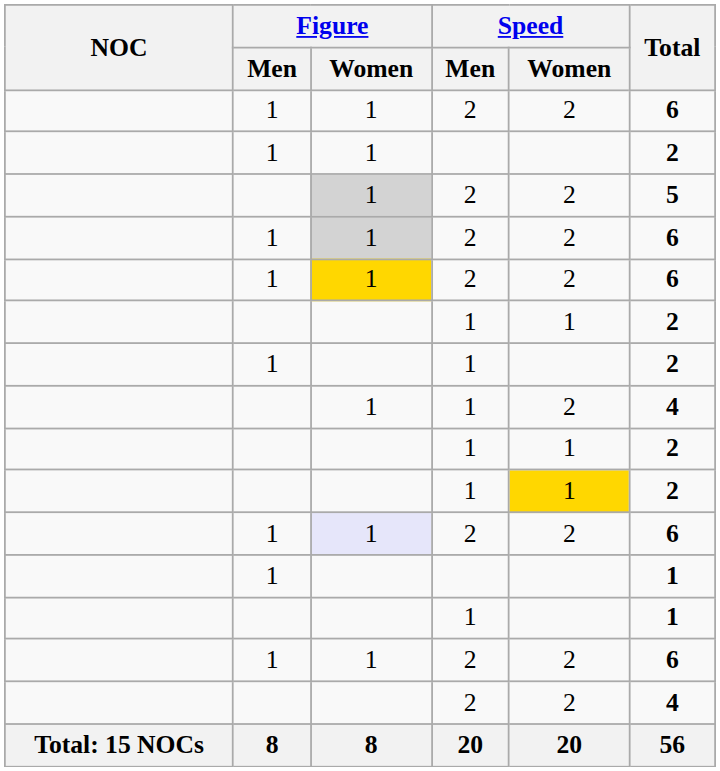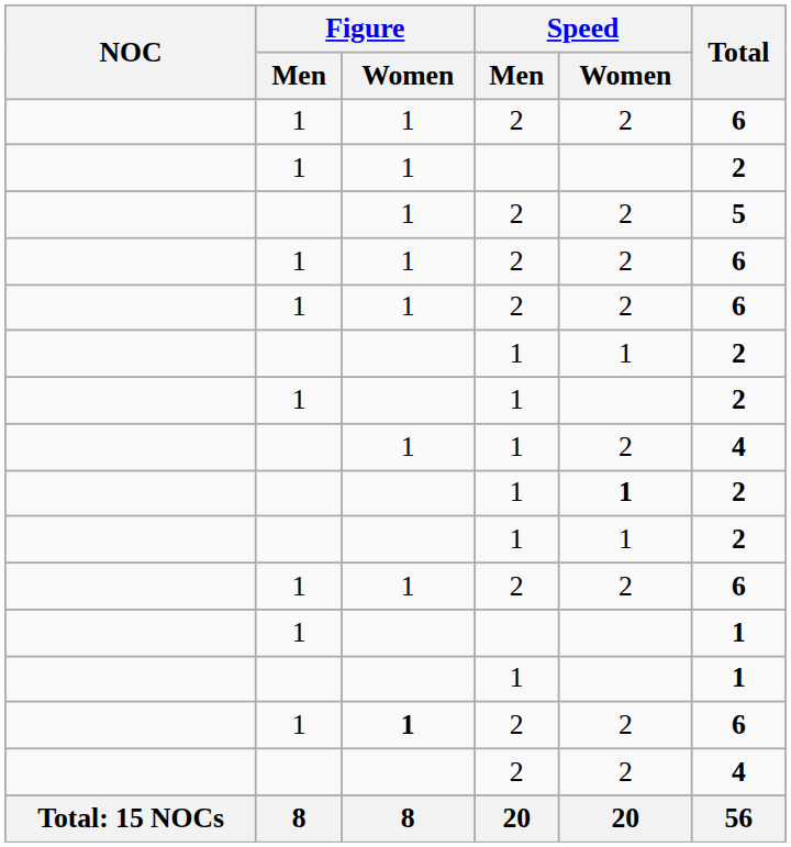row 5 | Figure / Women: lightgrey background -> no background
row 6 | Figure / Women: lightgrey background -> no background
row 7 | Figure / Women: gold background -> no background
row 11 | Speed / Women: normal -> bold
row 12 | Speed / Women: gold background -> no background
row 13 | Figure / Women: lavender background -> no background
row 16 | Figure / Women: normal -> bold
